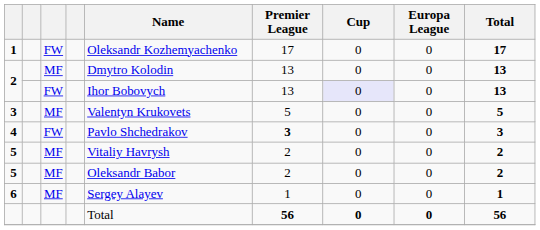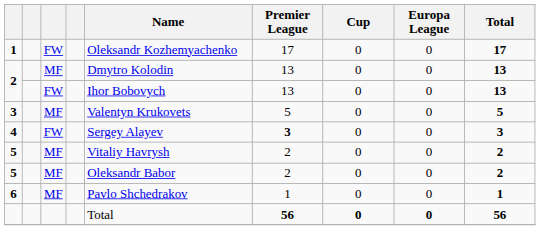2 / FW | Cup: lavender background -> no background
4 | Name: Pavlo Shchedrakov -> Sergey Alayev
6 | Name: Sergey Alayev -> Pavlo Shchedrakov
